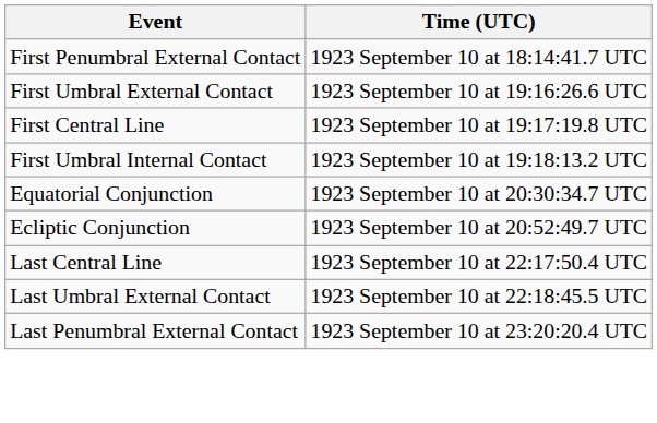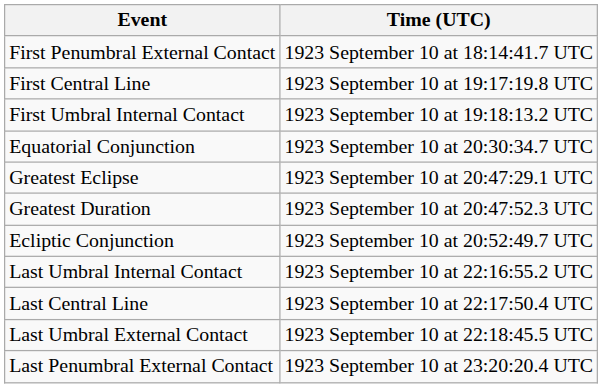- row: First Umbral External Contact | 1923 September 10 at 19:16:26.6 UTC
+ row: Greatest Eclipse | 1923 September 10 at 20:47:29.1 UTC
+ row: Greatest Duration | 1923 September 10 at 20:47:52.3 UTC
+ row: Last Umbral Internal Contact | 1923 September 10 at 22:16:55.2 UTC
